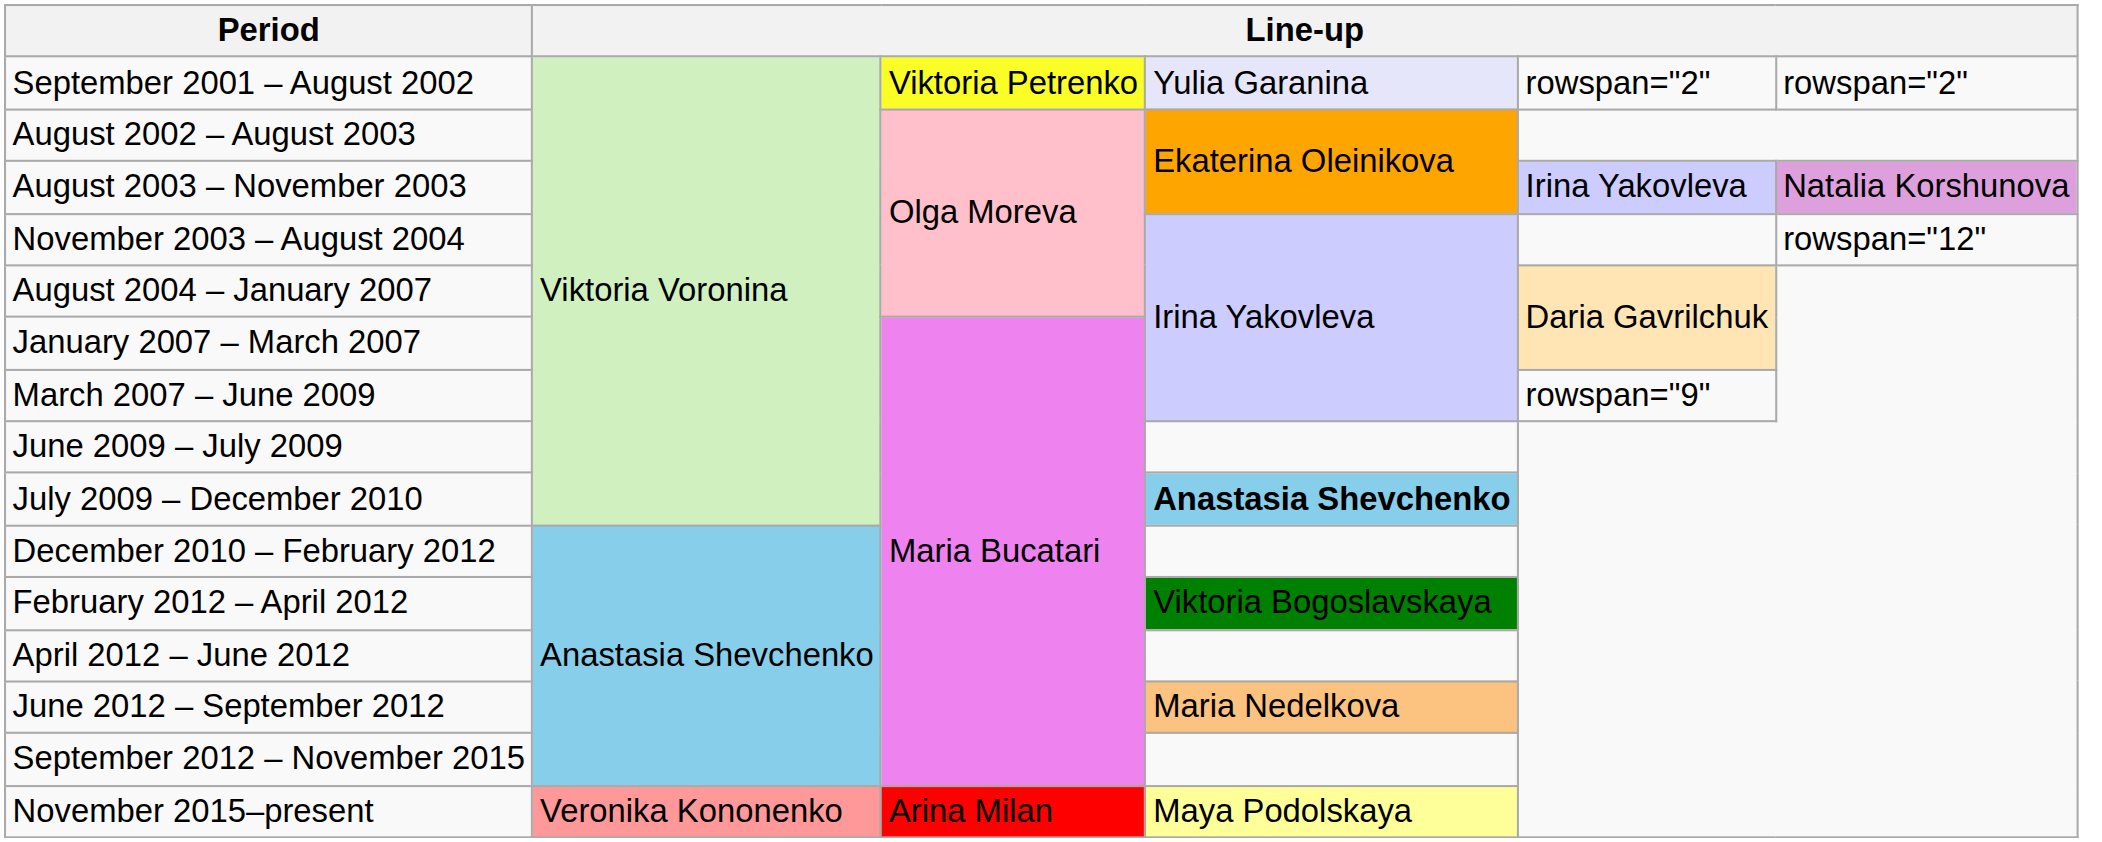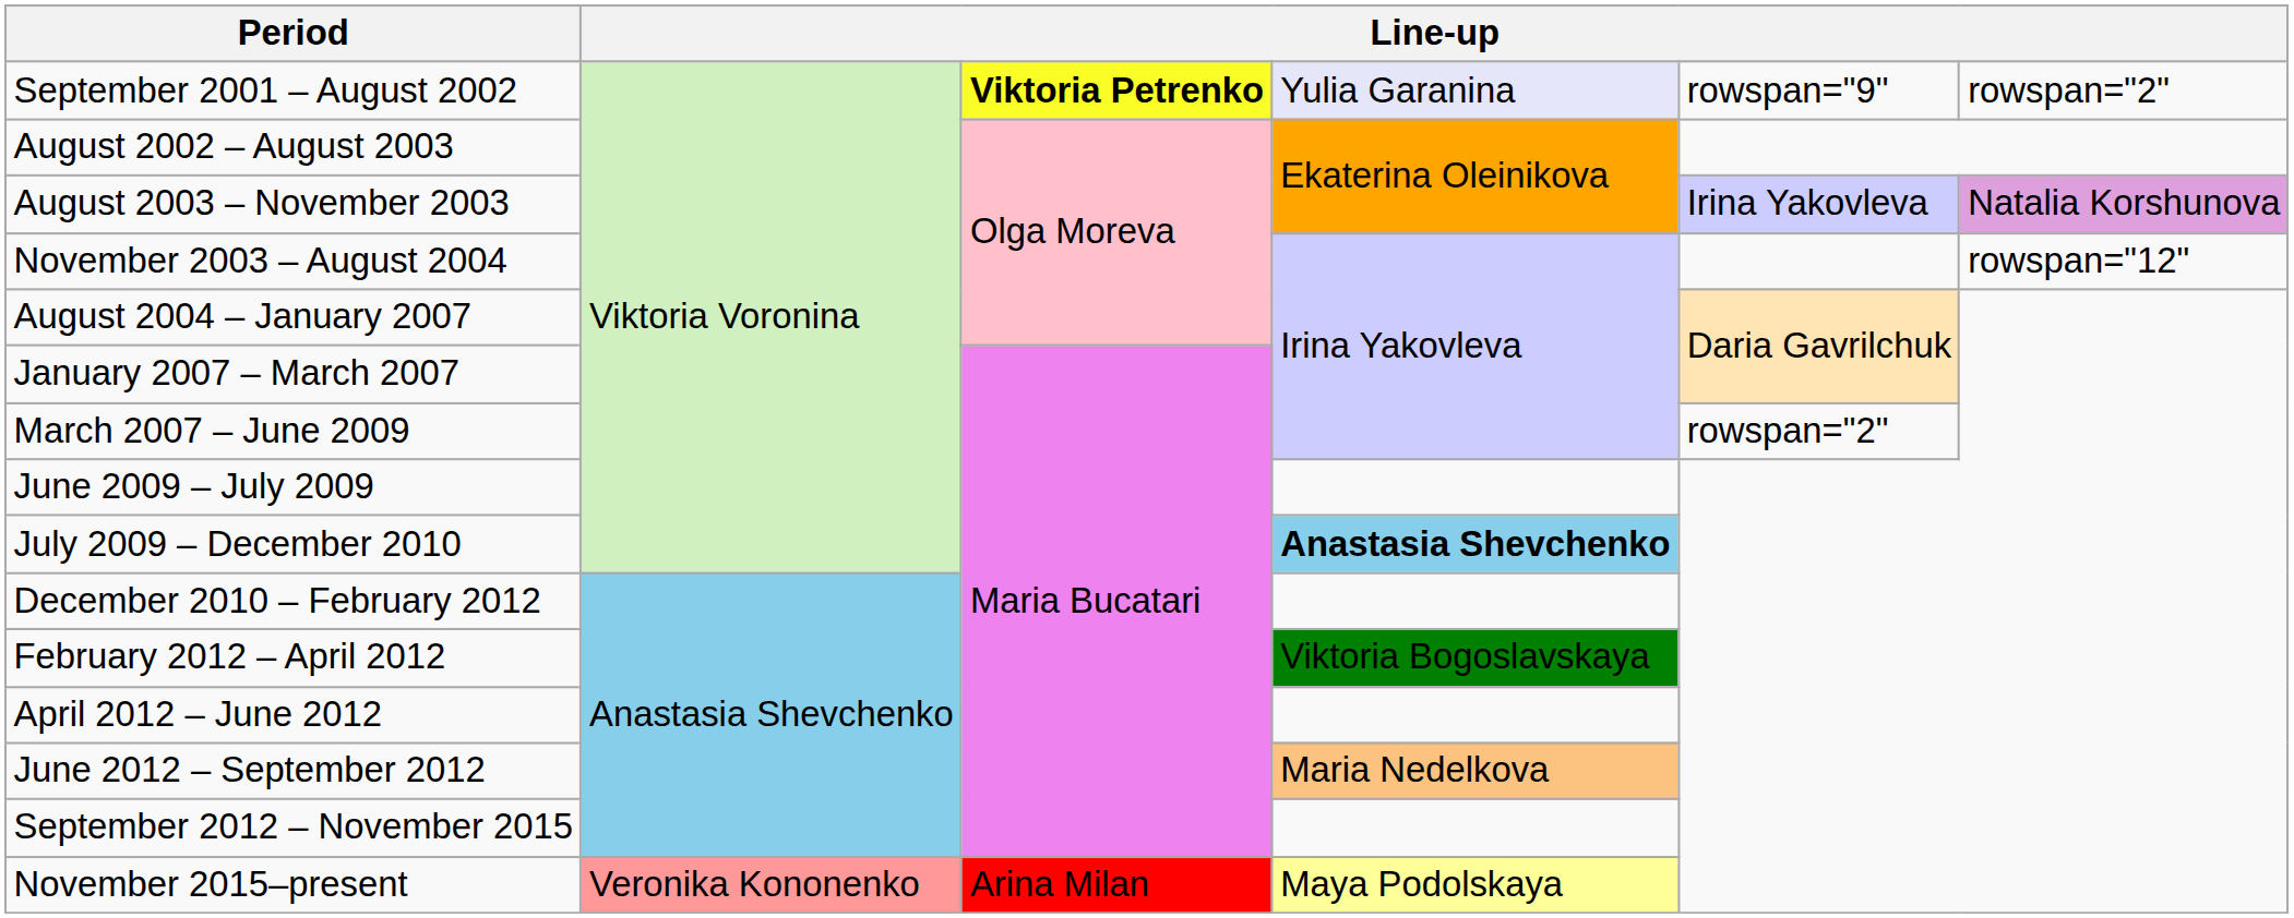September 2001 – August 2002 | column 3: normal -> bold
September 2001 – August 2002 | column 5: rowspan="2" -> rowspan="9"
March 2007 – June 2009 | column 5: rowspan="9" -> rowspan="2"
